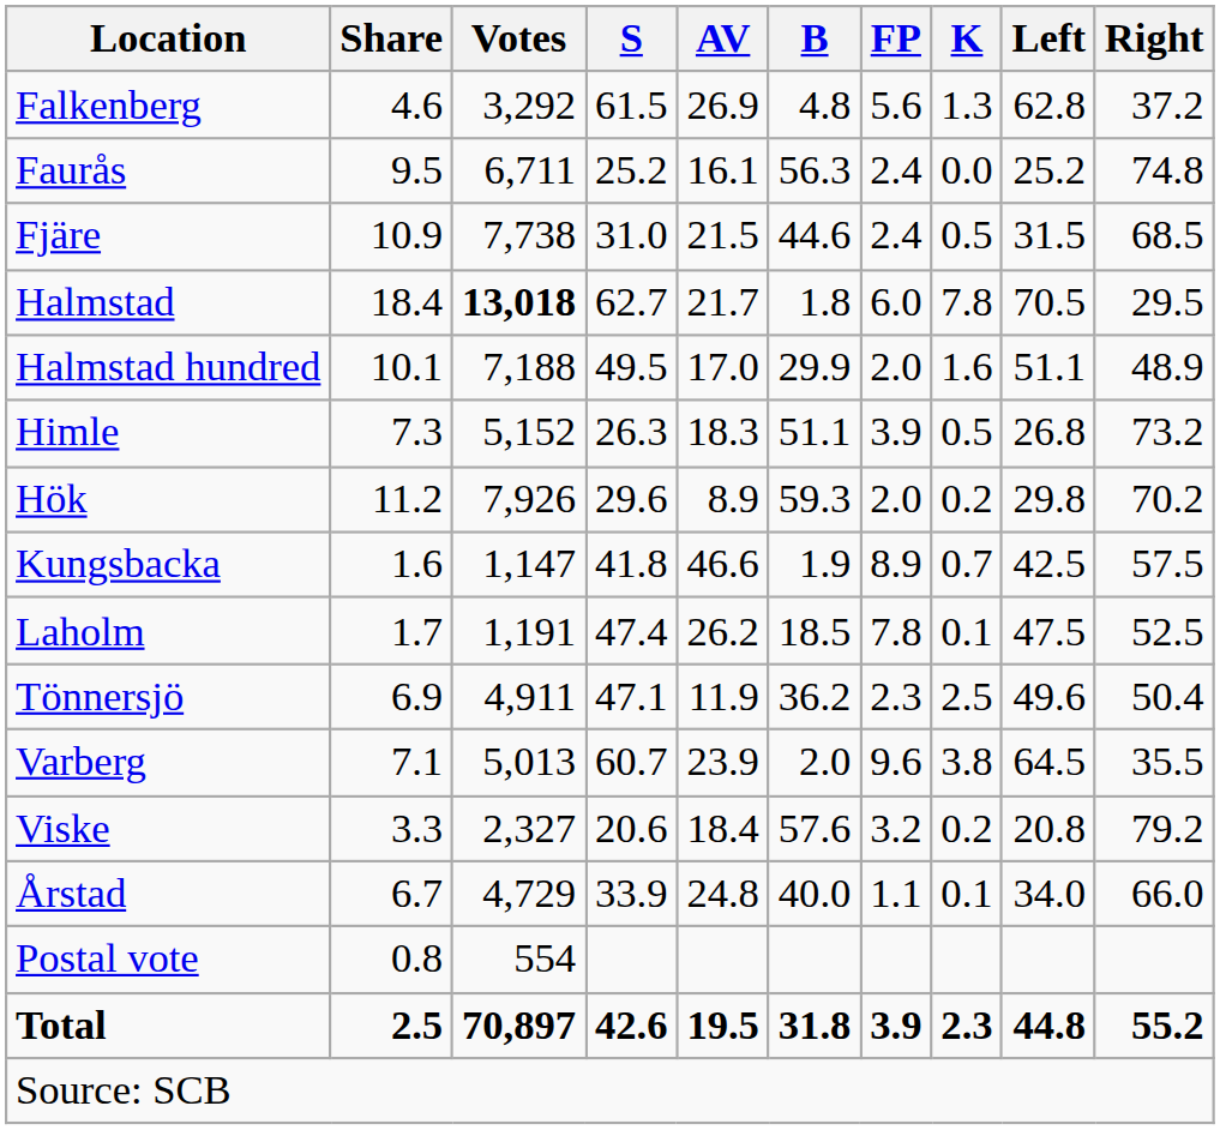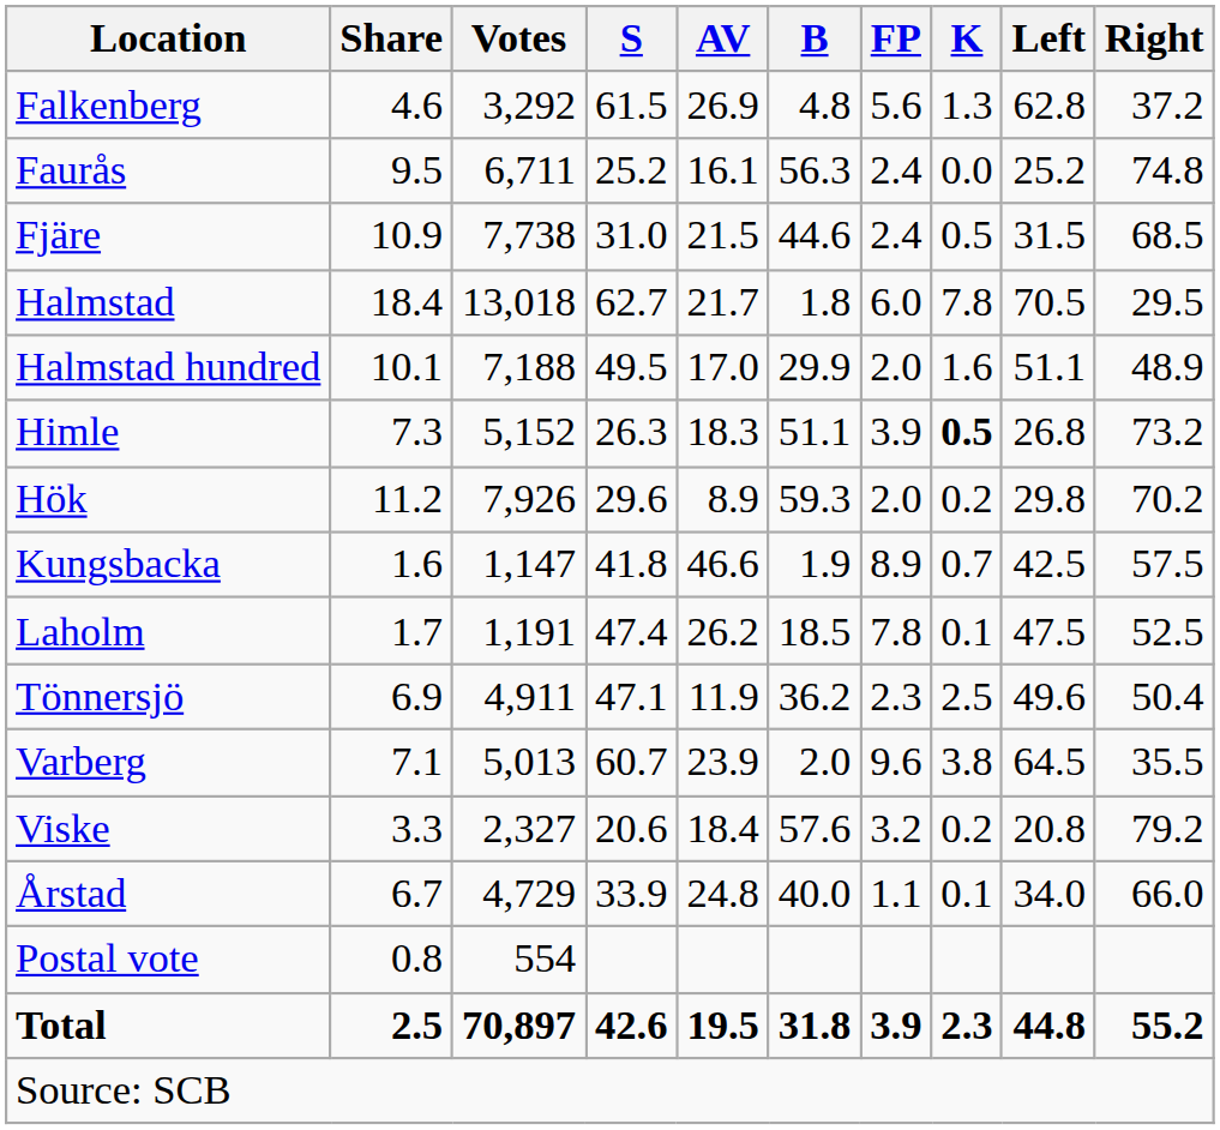Halmstad | Votes: bold -> normal
Himle | K: normal -> bold
